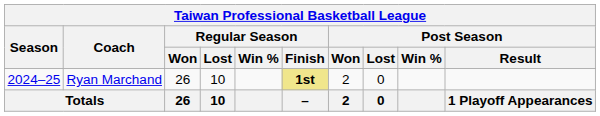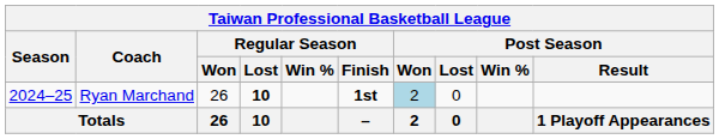Ryan Marchand | Regular Season / Lost: normal -> bold
Ryan Marchand | Regular Season / Finish: khaki background -> no background
Ryan Marchand | Post Season / Won: no background -> lightblue background
